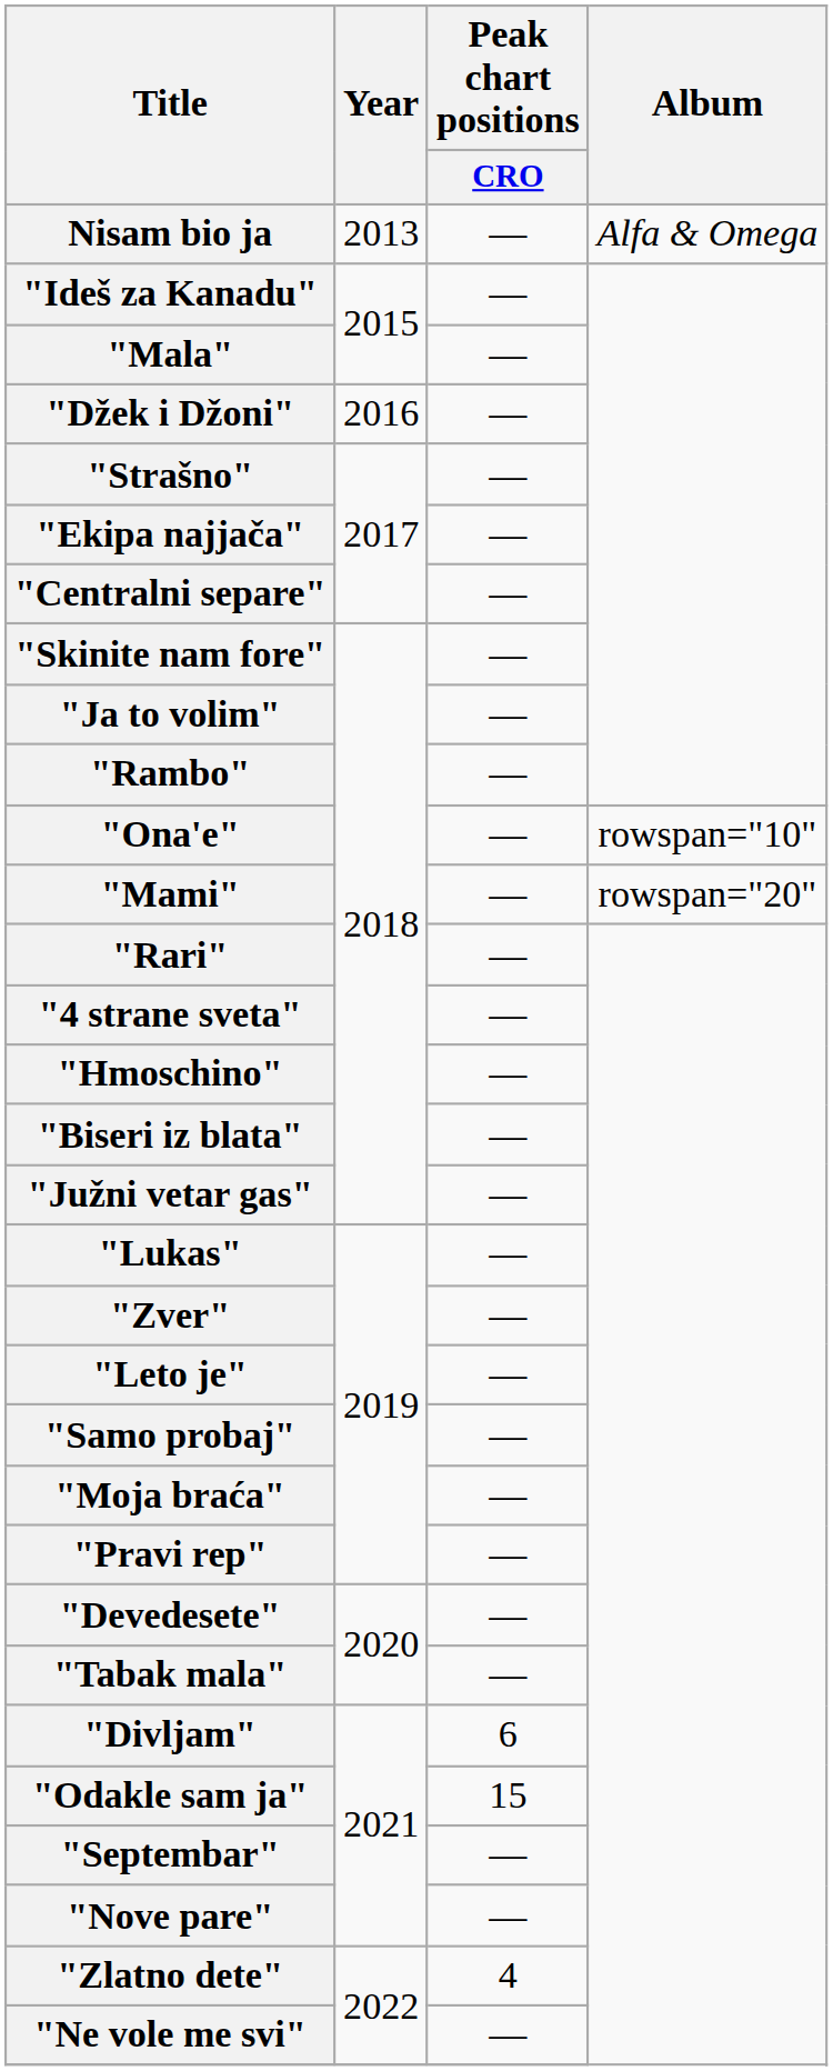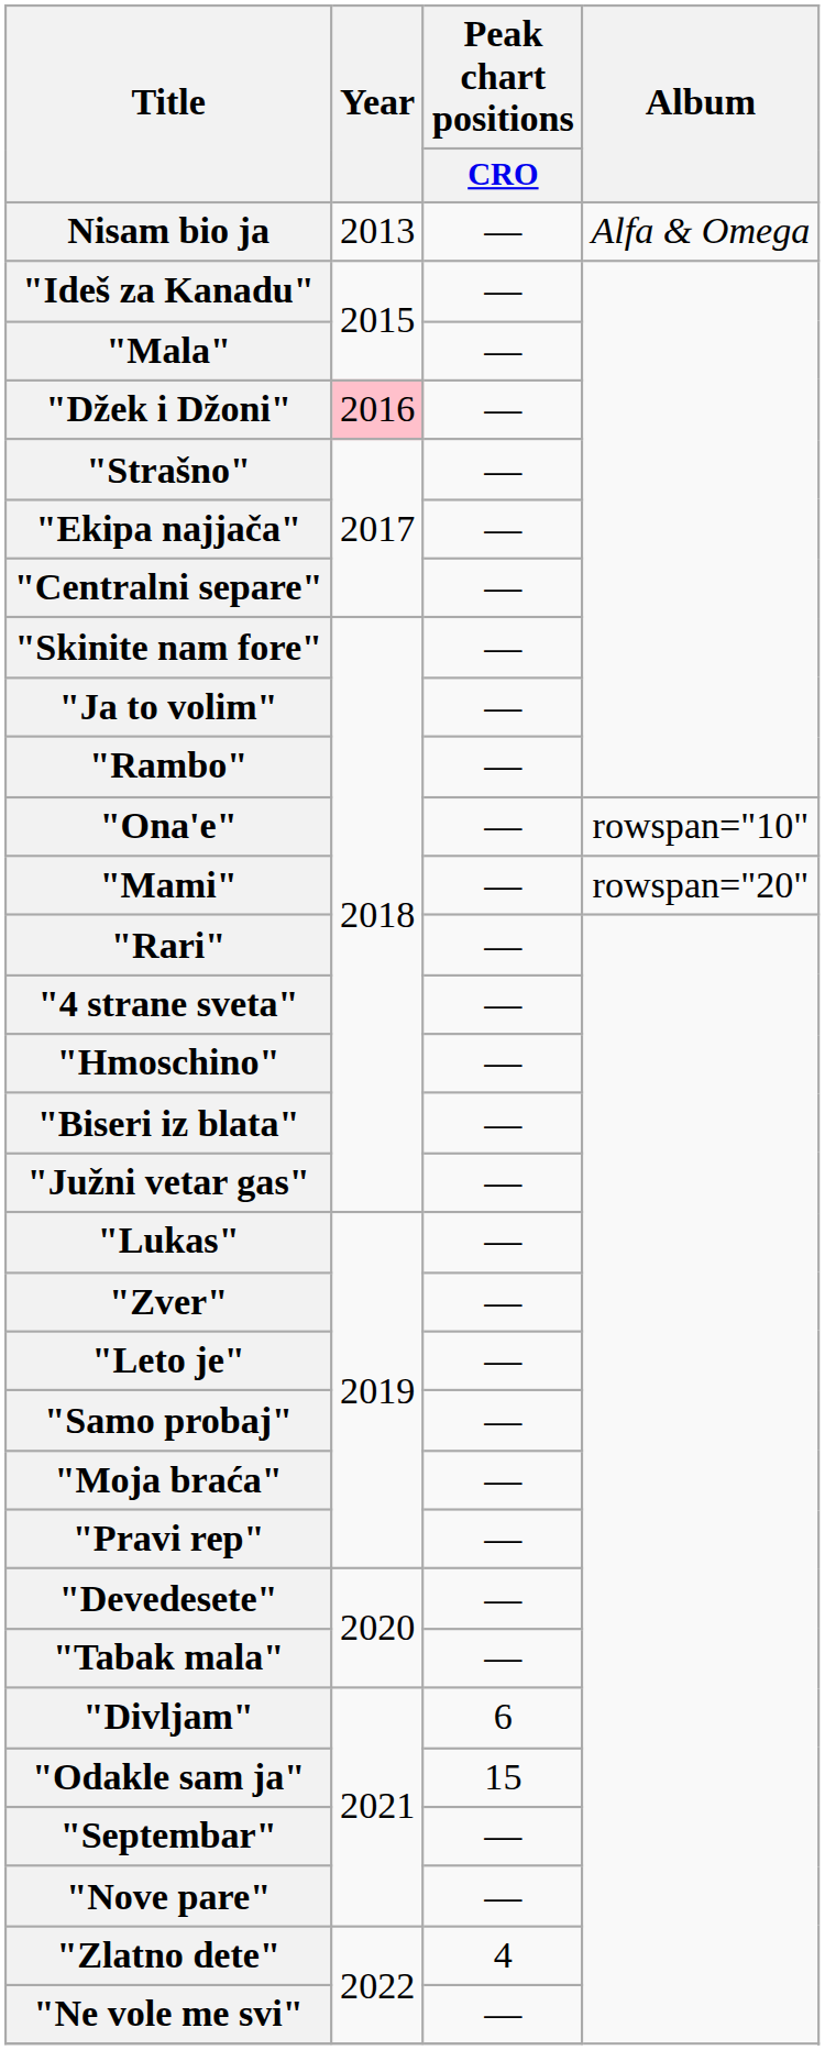"Džek i Džoni" | Year: no background -> pink background
